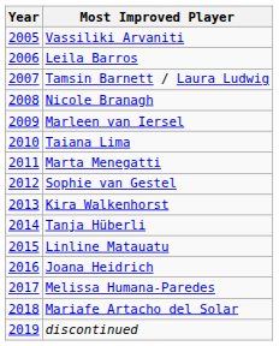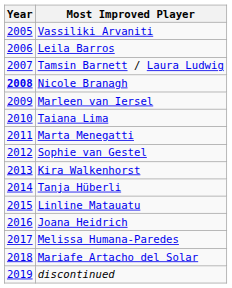Nicole Branagh | Year: normal -> bold
